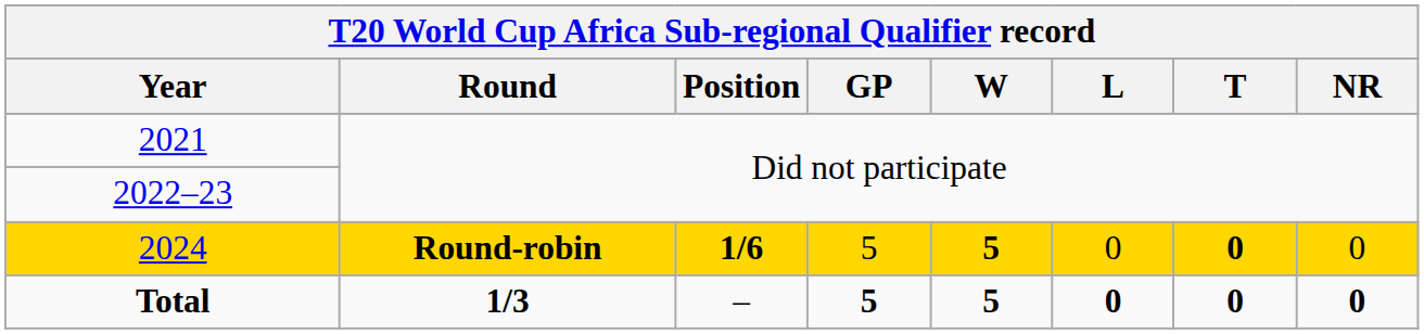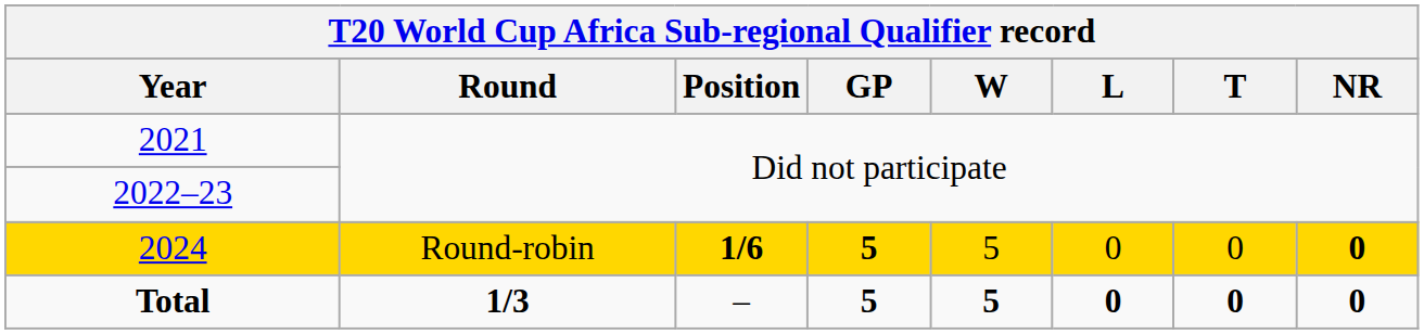2024 | Round: bold -> normal
2024 | GP: normal -> bold
2024 | W: bold -> normal
2024 | T: bold -> normal
2024 | NR: normal -> bold
